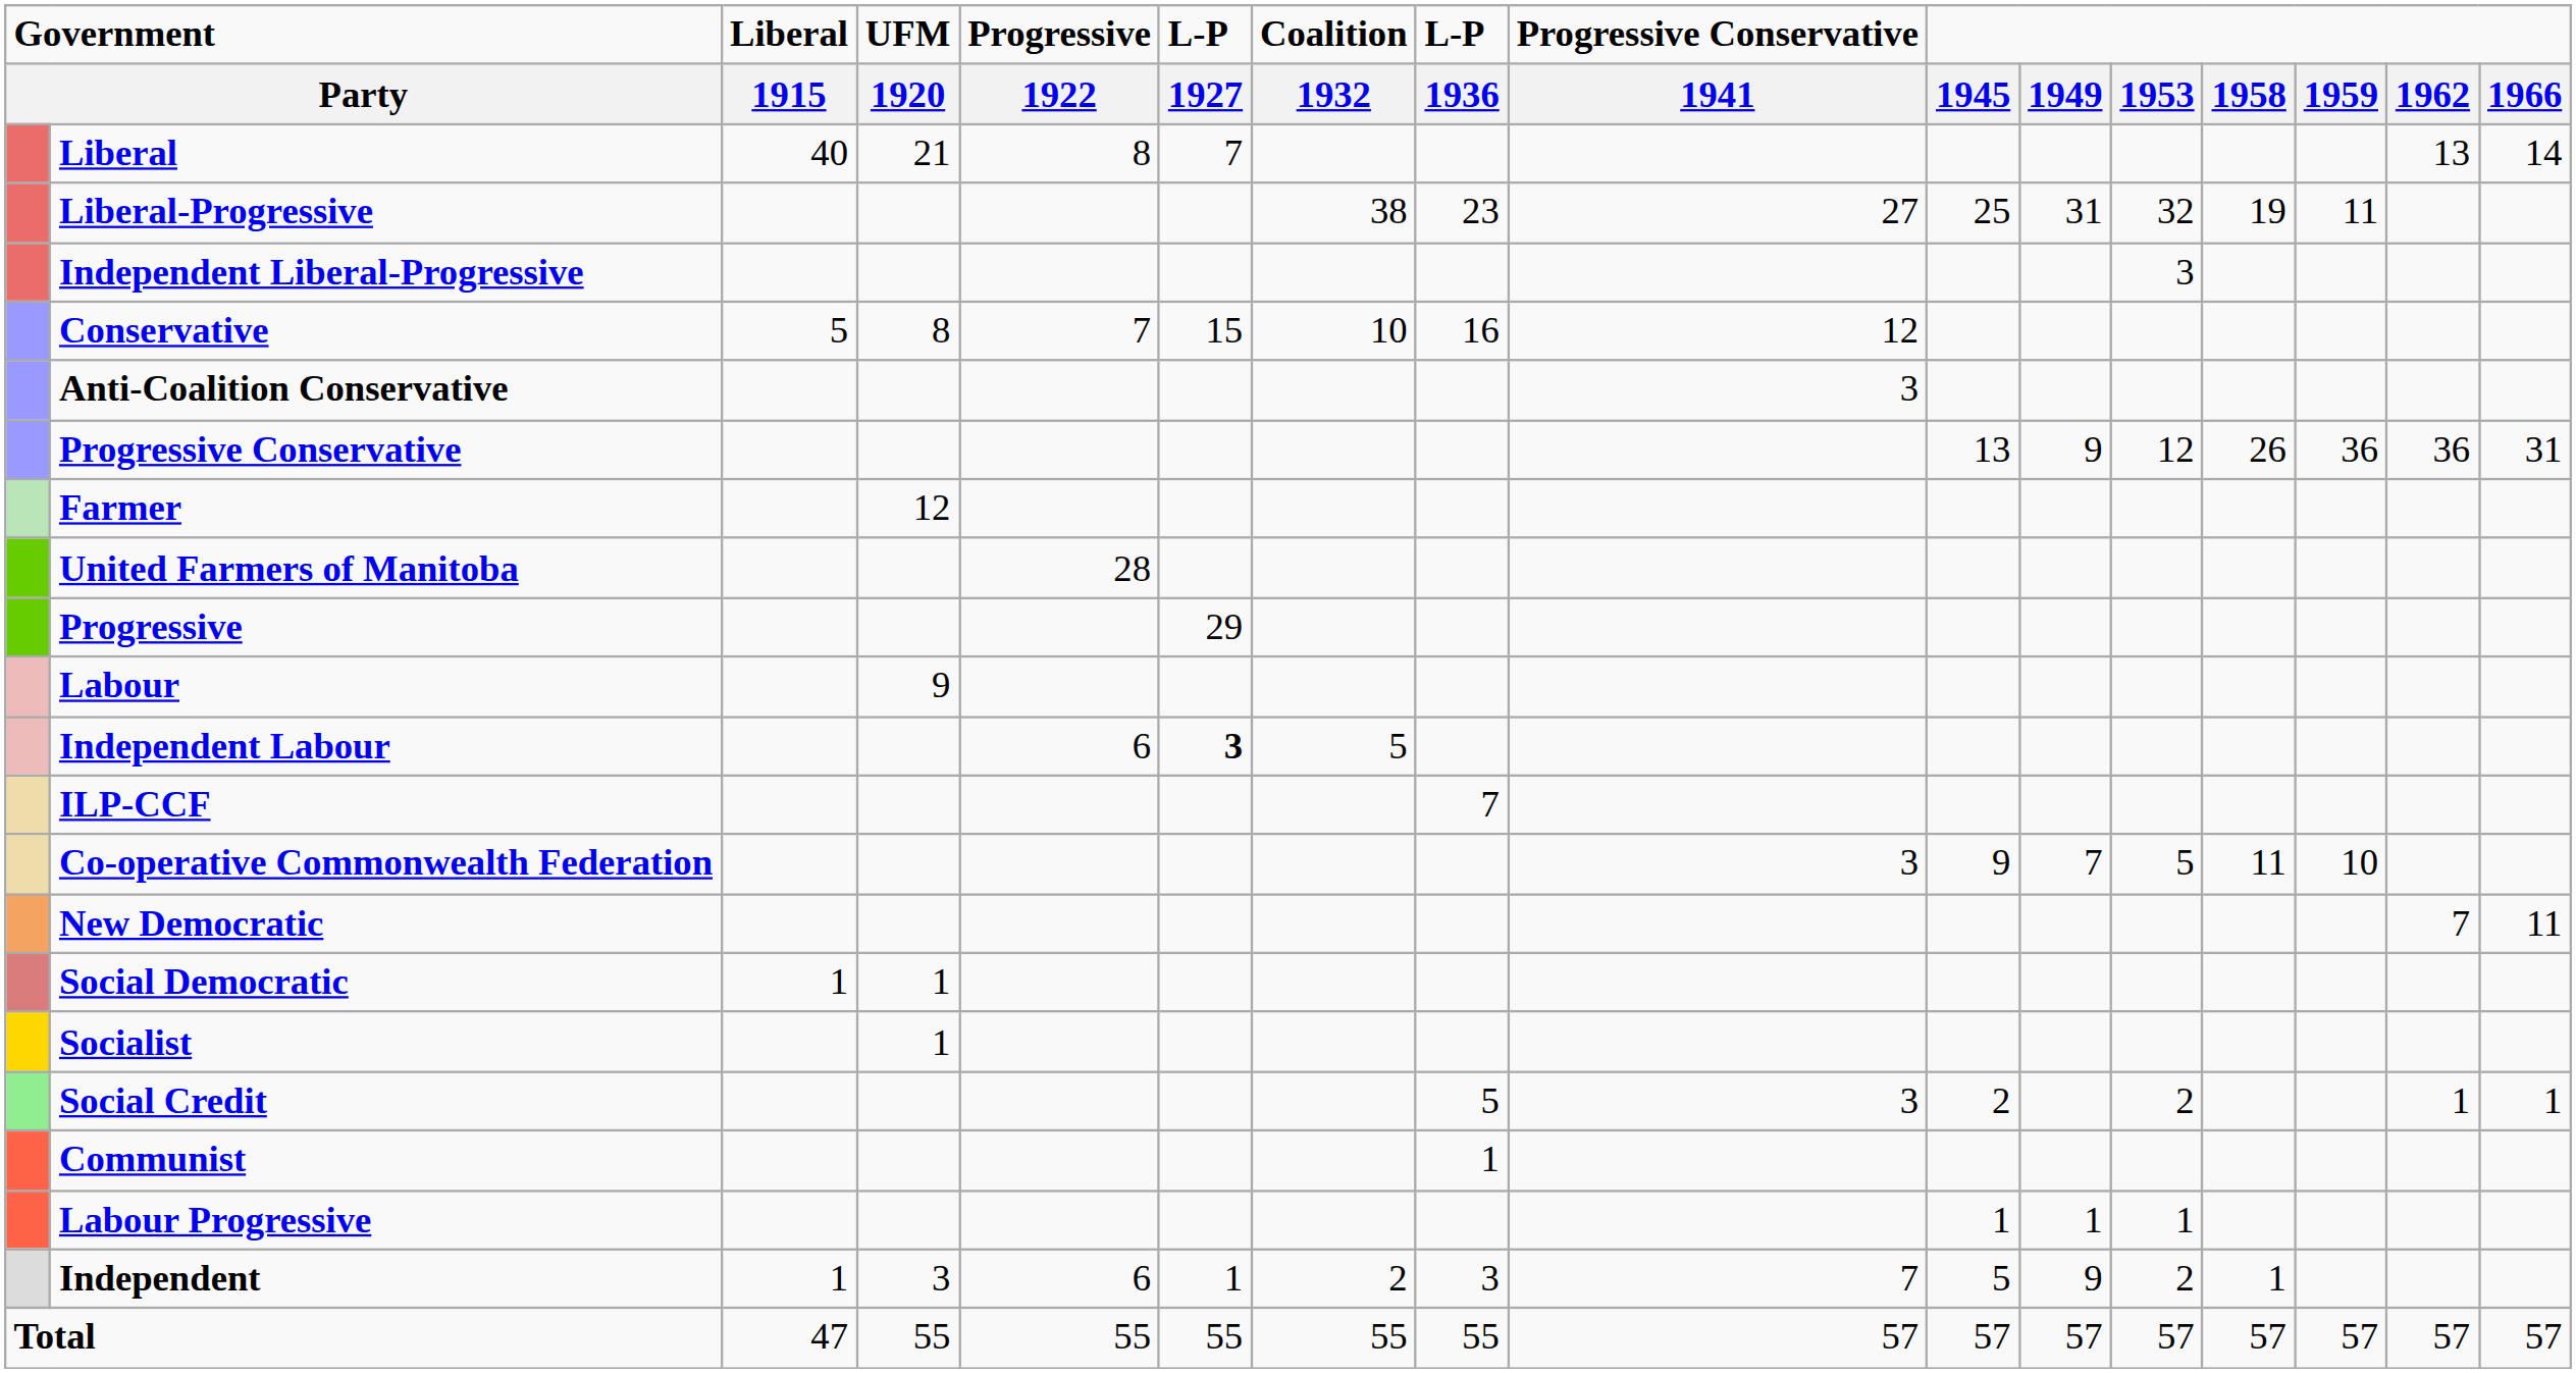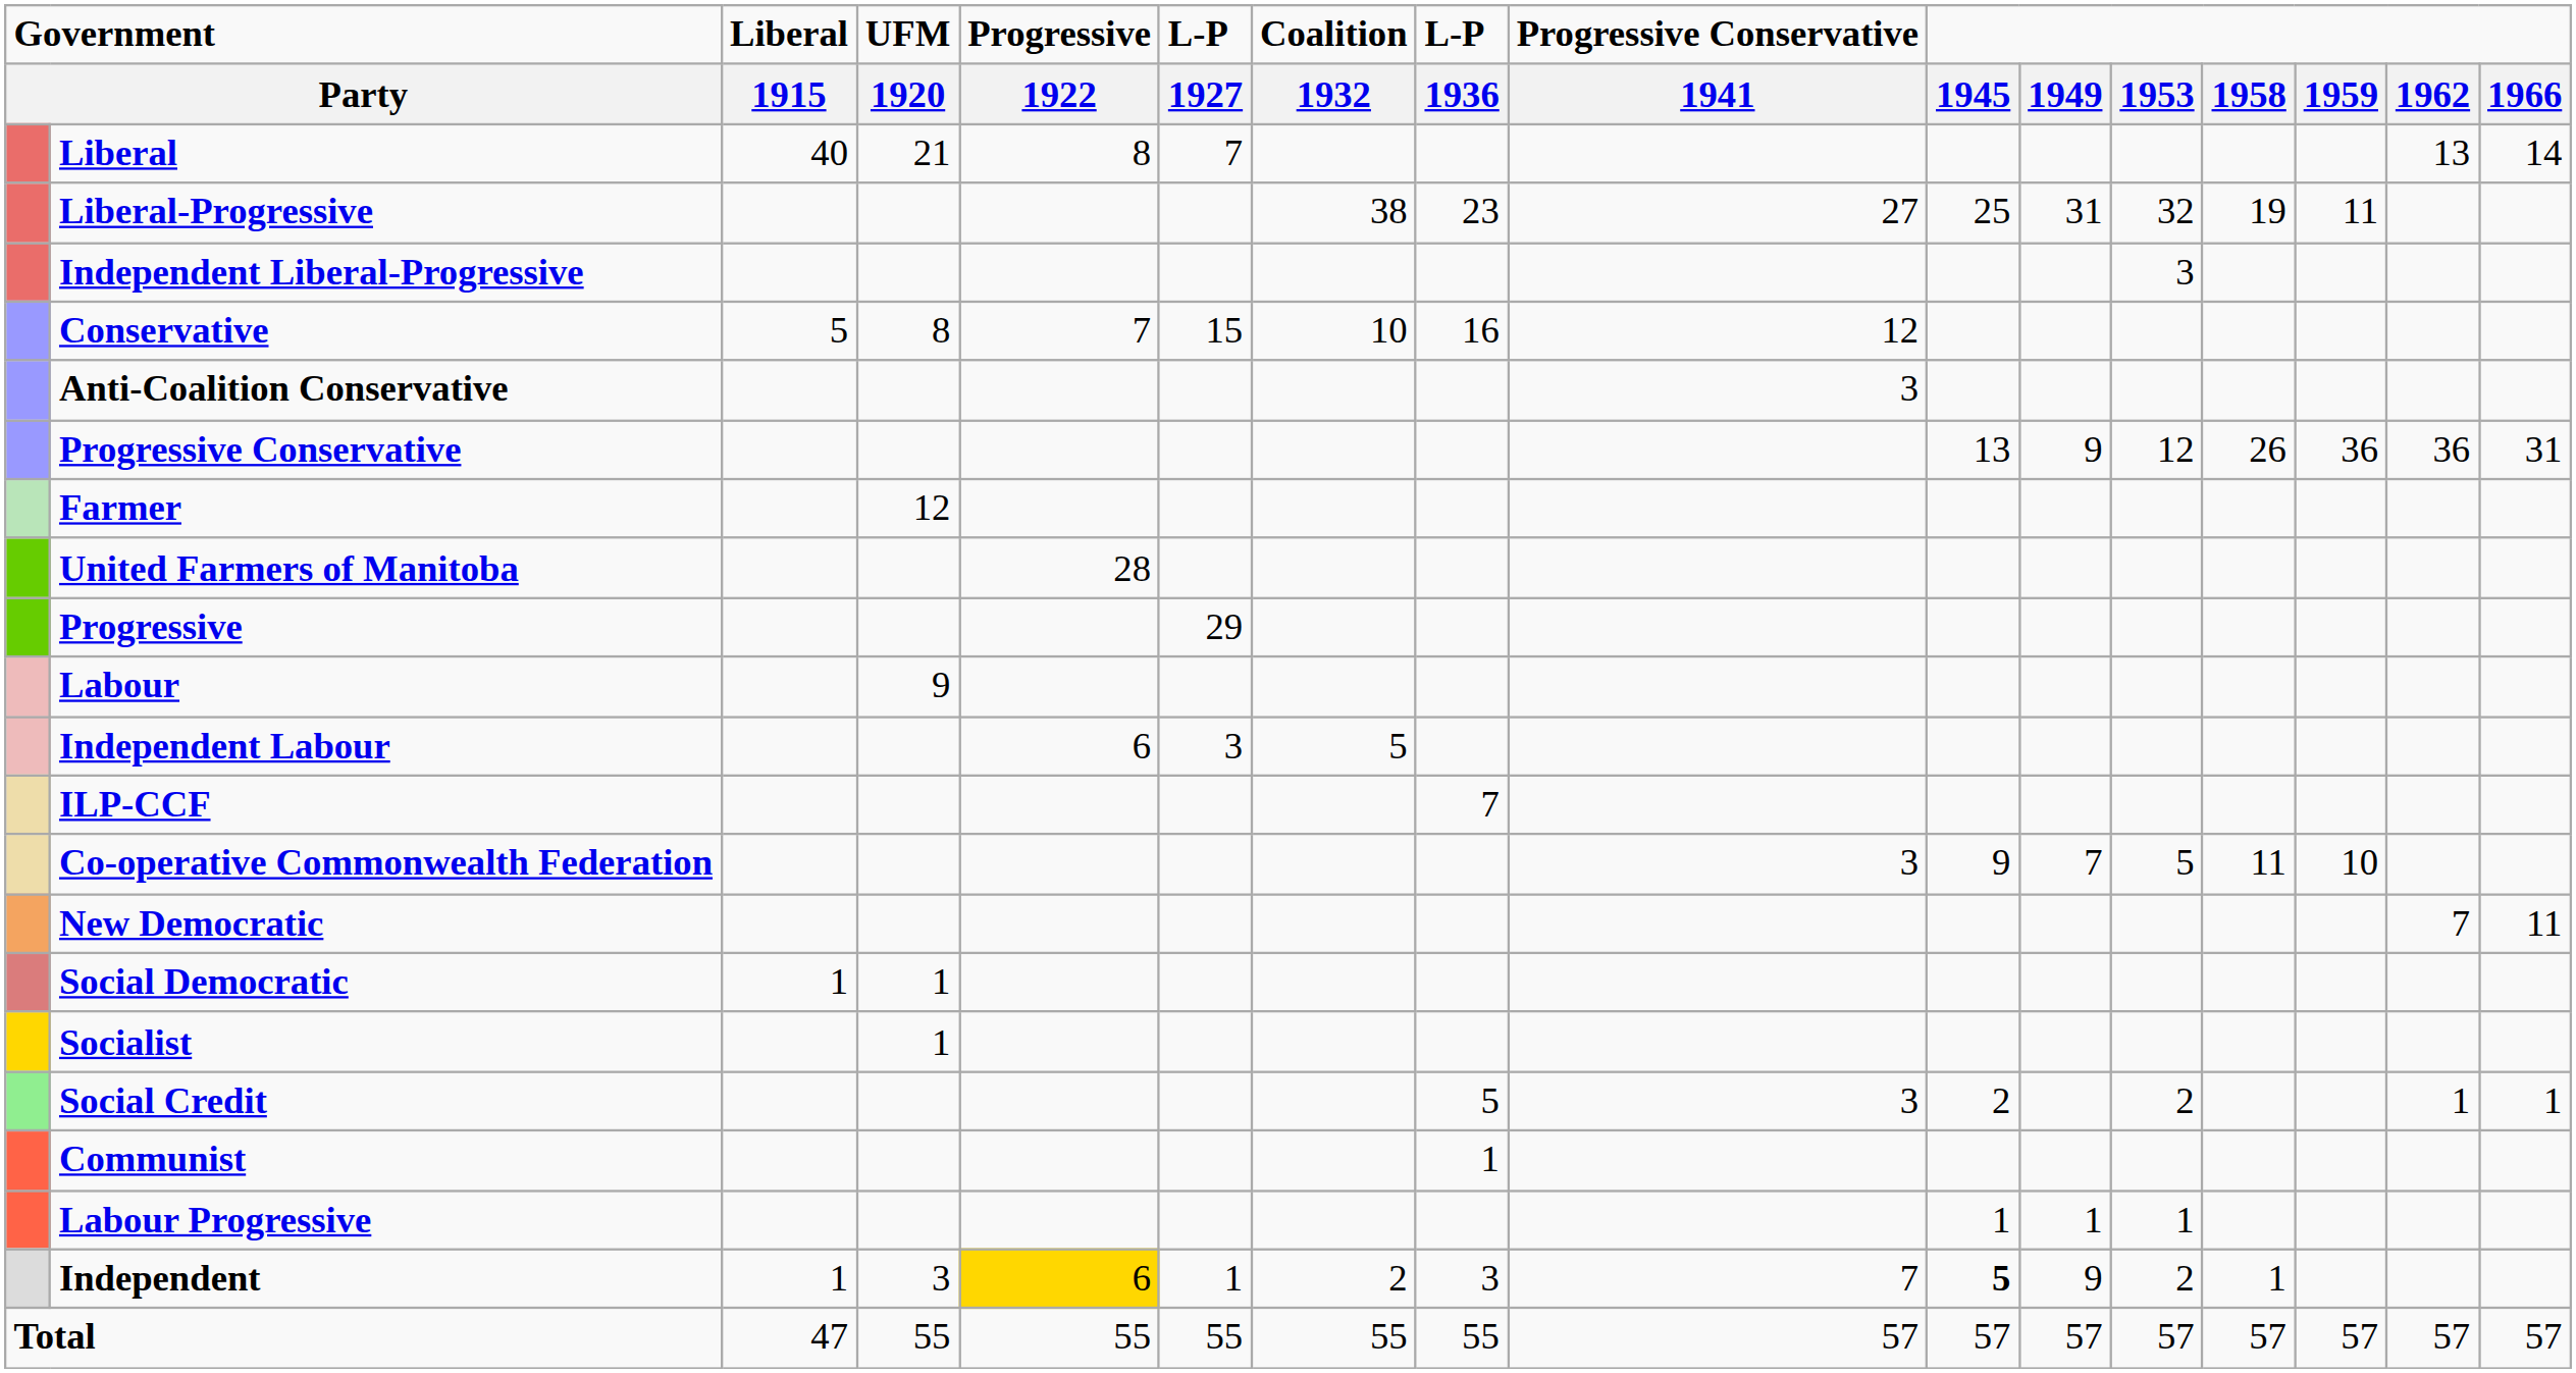Independent Labour | L-P / 1927: bold -> normal
Independent | Progressive / 1922: no background -> gold background
Independent | 1945: normal -> bold
